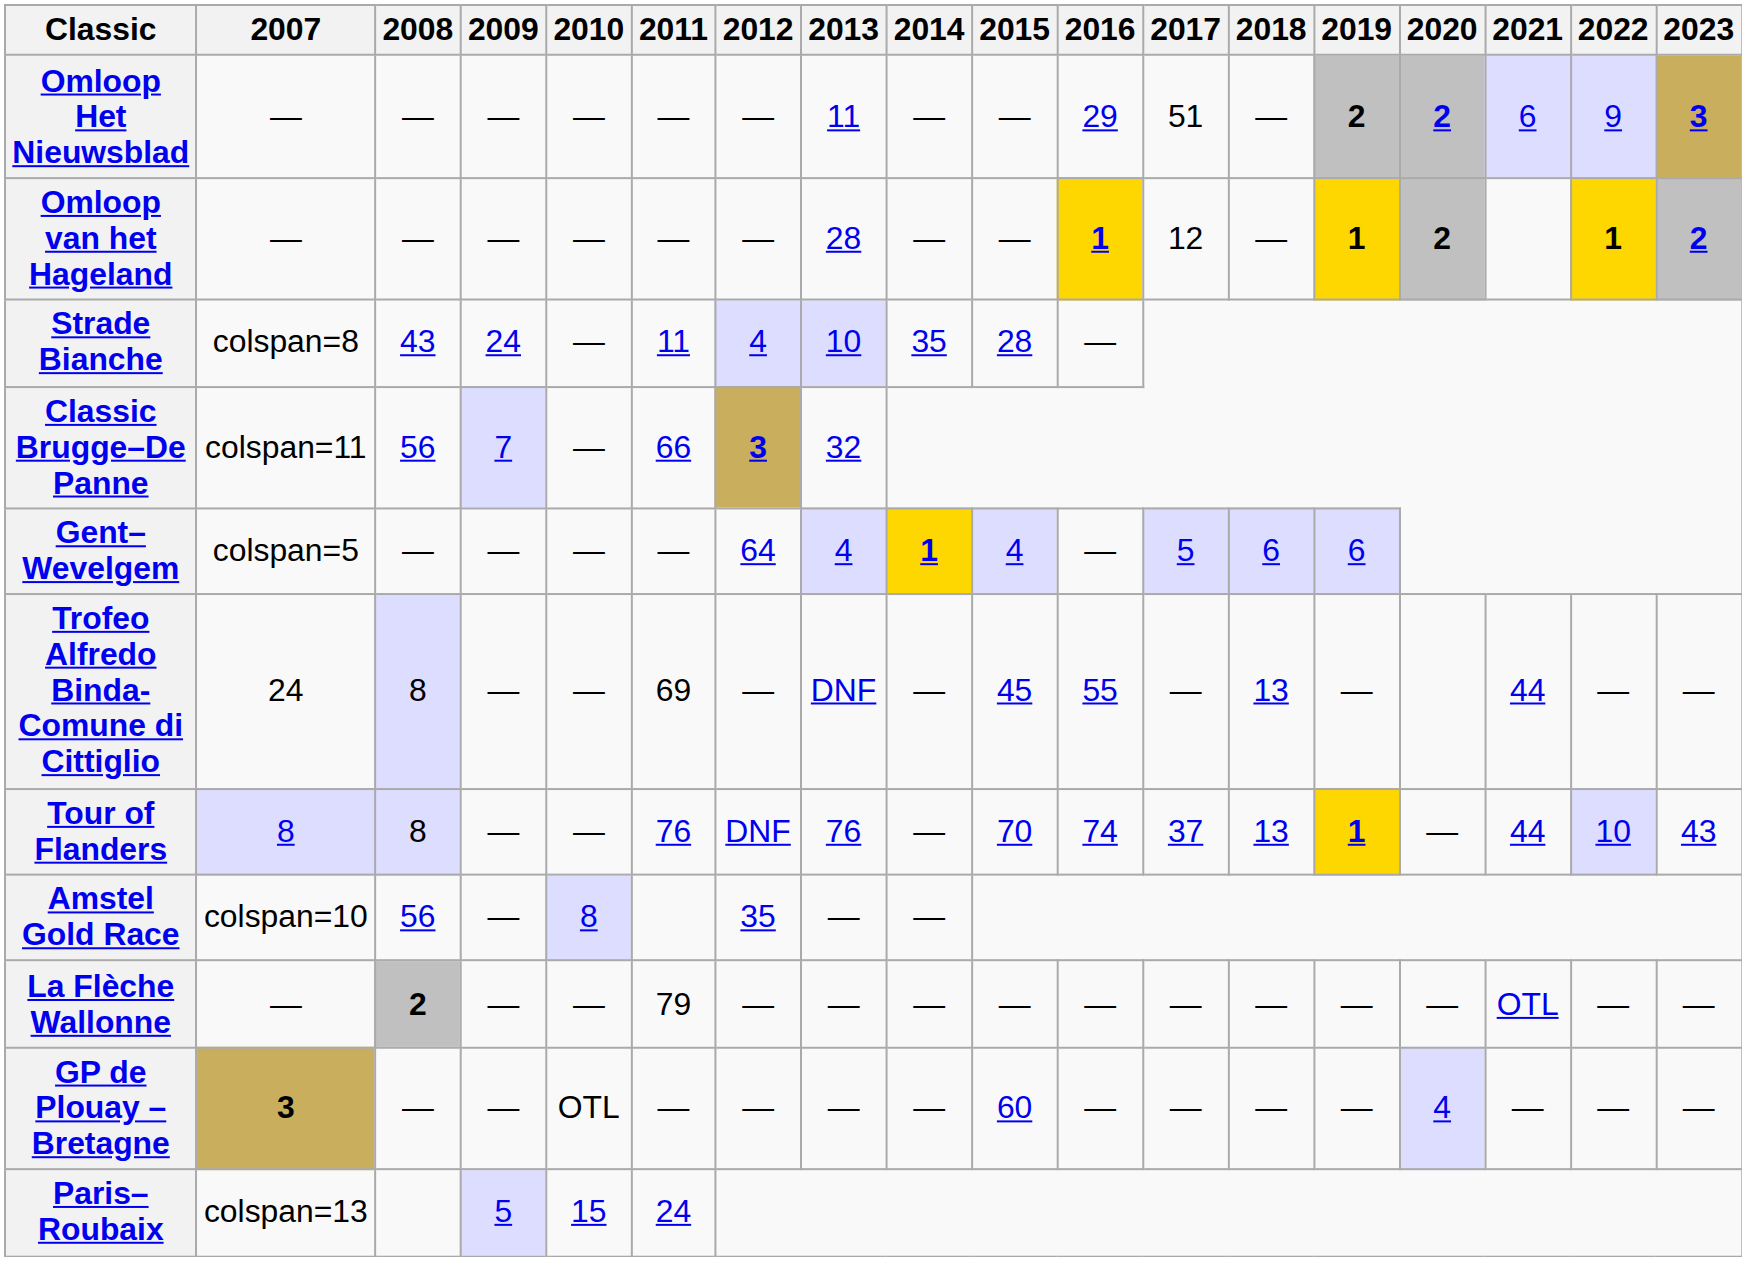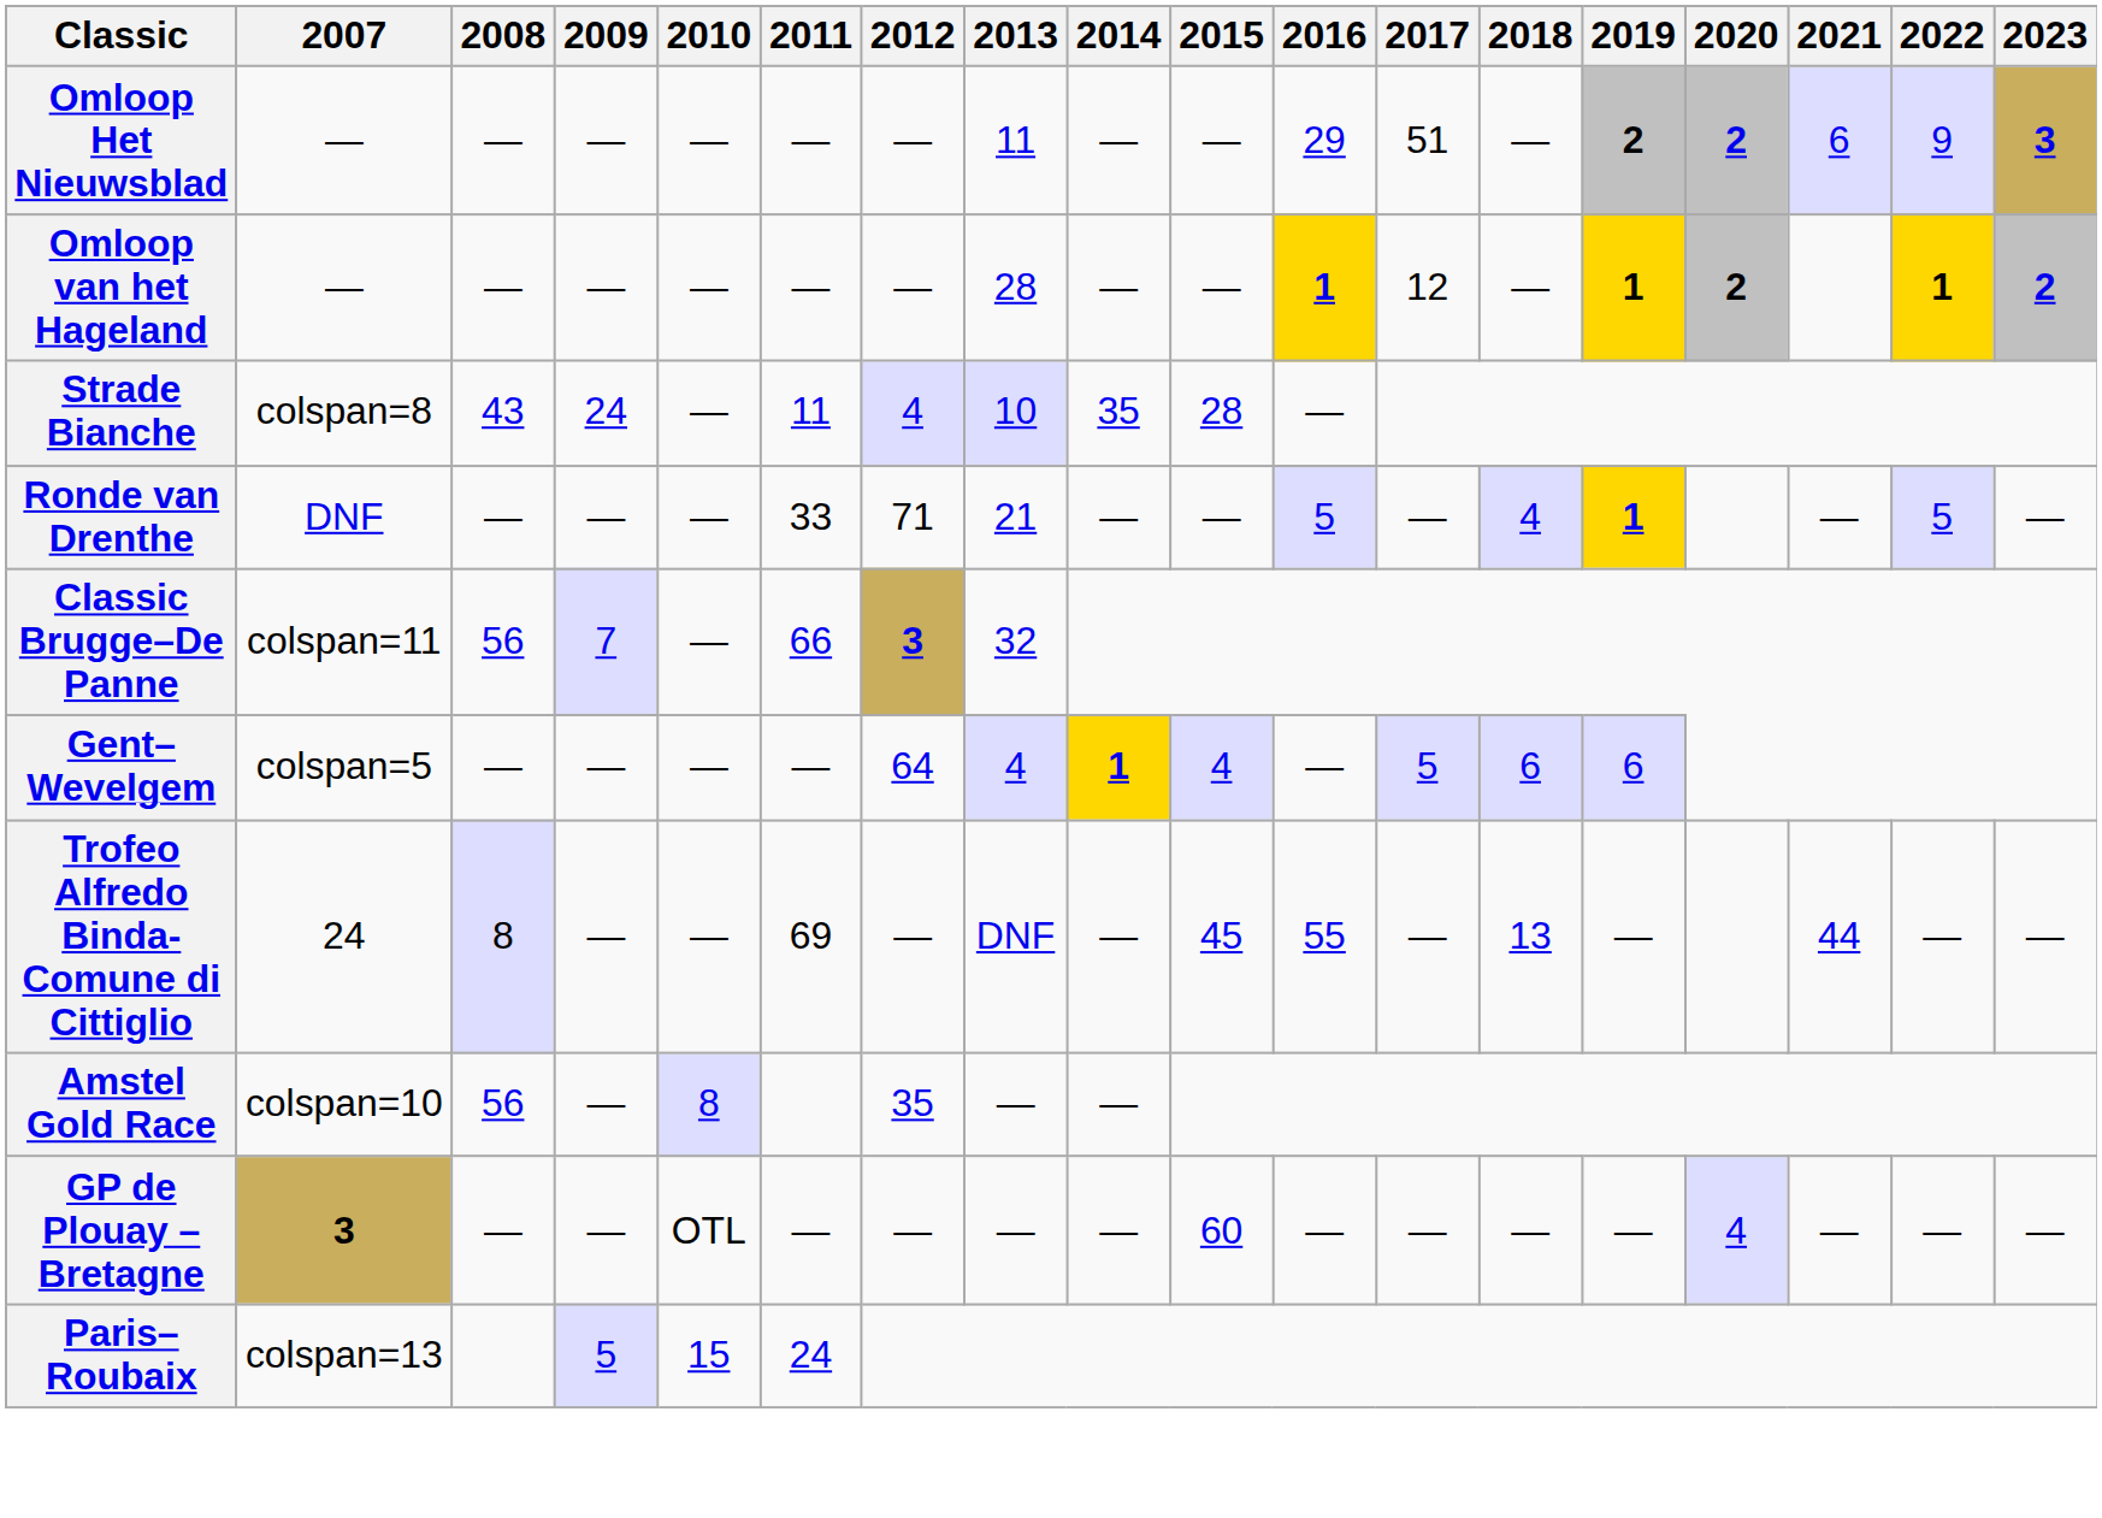+ row: Ronde van Drenthe | DNF | — | — | — | 33 | 71 | 21 | — | — | 5 | — | 4 | 1 | — | 5 | —
- row: Tour of Flanders | 8 | 8 | — | — | 76 | DNF | 76 | — | 70 | 74 | 37 | 13 | 1 | — | 44 | 10 | 43
- row: La Flèche Wallonne | — | 2 | — | — | 79 | — | — | — | — | — | — | — | — | — | OTL | — | —
